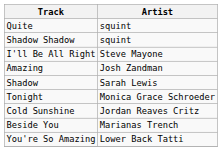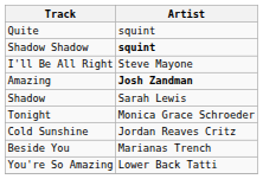Shadow Shadow | Artist: normal -> bold
Amazing | Artist: normal -> bold
